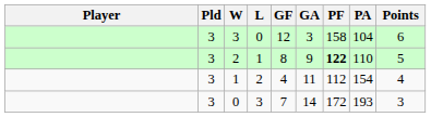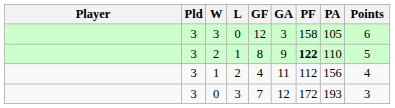row 2 | PA: 104 -> 105
row 4 | PA: 154 -> 156
row 5 | GA: 14 -> 12
